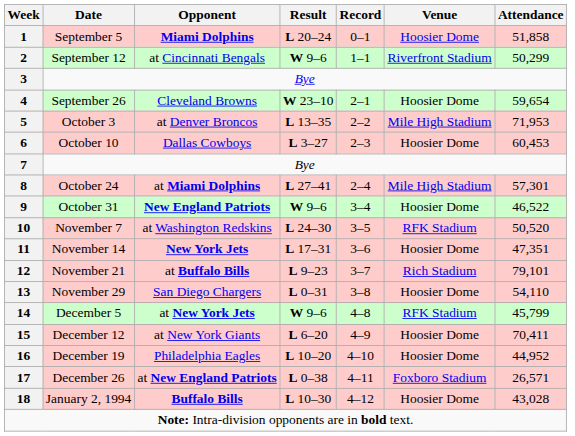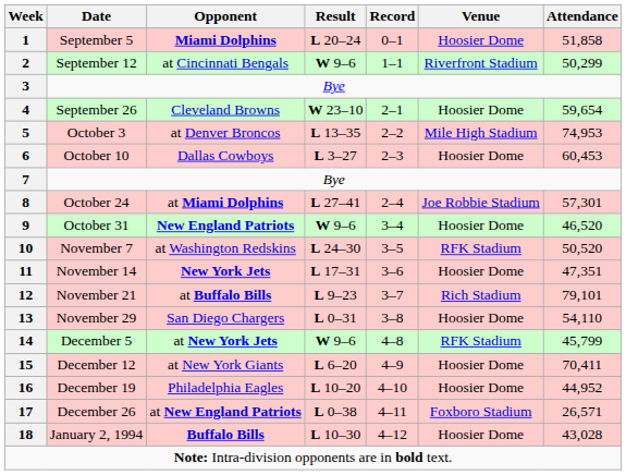5 | Attendance: 71,953 -> 74,953
8 | Venue: Mile High Stadium -> Joe Robbie Stadium
9 | Attendance: 46,522 -> 46,520
